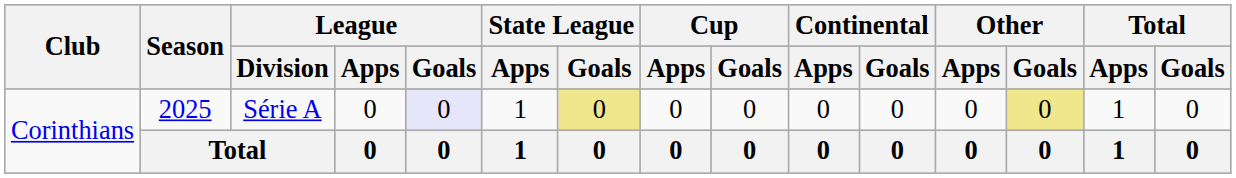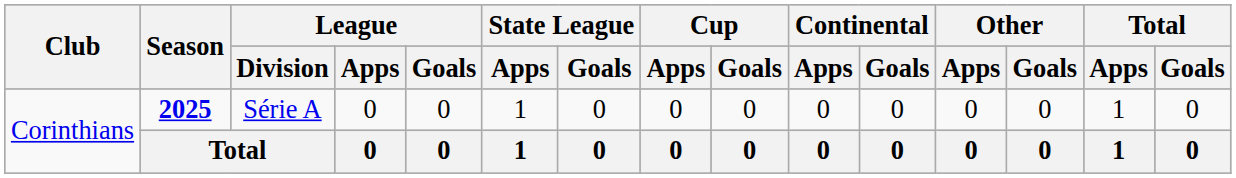Corinthians / Série A | Season: normal -> bold
Corinthians / Série A | League / Goals: lavender background -> no background
Corinthians / Série A | State League / Goals: khaki background -> no background
Corinthians / Série A | Other / Goals: khaki background -> no background
